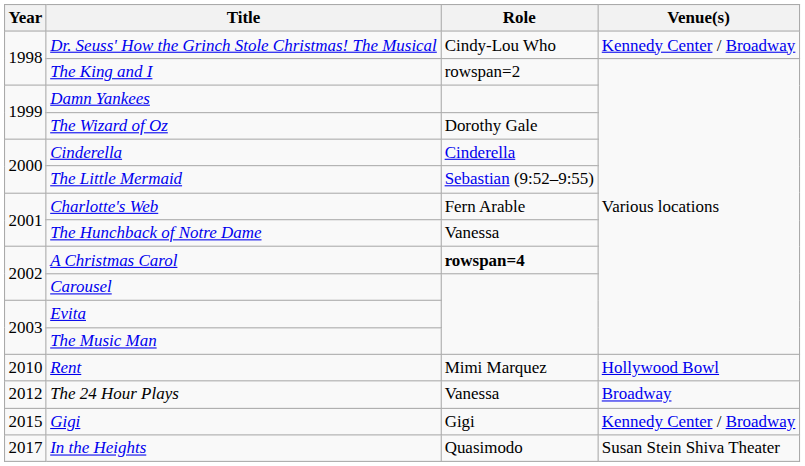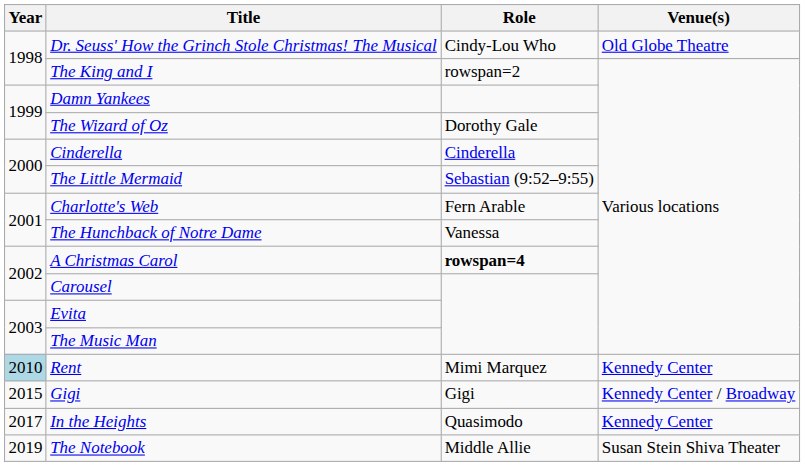Dr. Seuss' How the Grinch Stole Christmas! The Musical | Venue(s): Kennedy Center / Broadway -> Old Globe Theatre
Rent | Year: no background -> lightblue background
Rent | Venue(s): Hollywood Bowl -> Kennedy Center
- row: 2012 | The 24 Hour Plays | Vanessa | Broadway
In the Heights | Venue(s): Susan Stein Shiva Theater -> Kennedy Center
+ row: 2019 | The Notebook | Middle Allie | Susan Stein Shiva Theater
